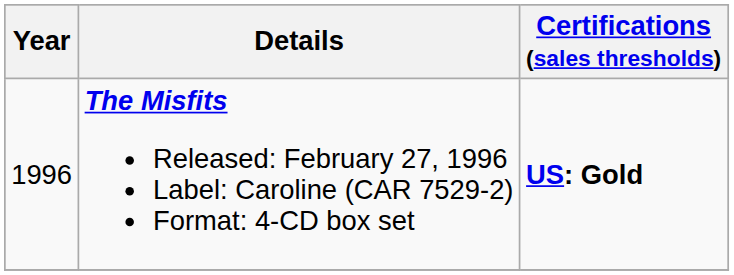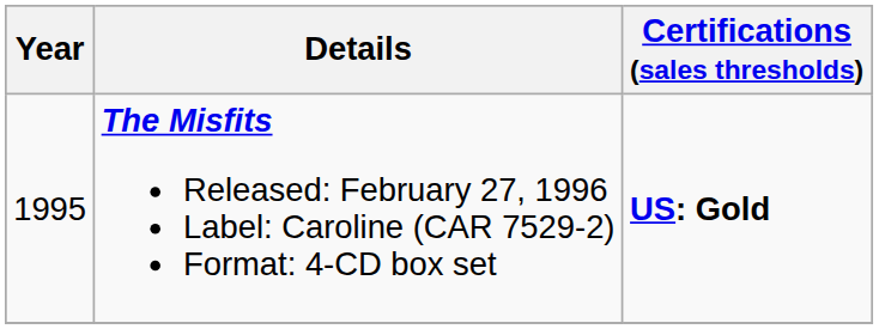row 2 | Year: 1996 -> 1995
